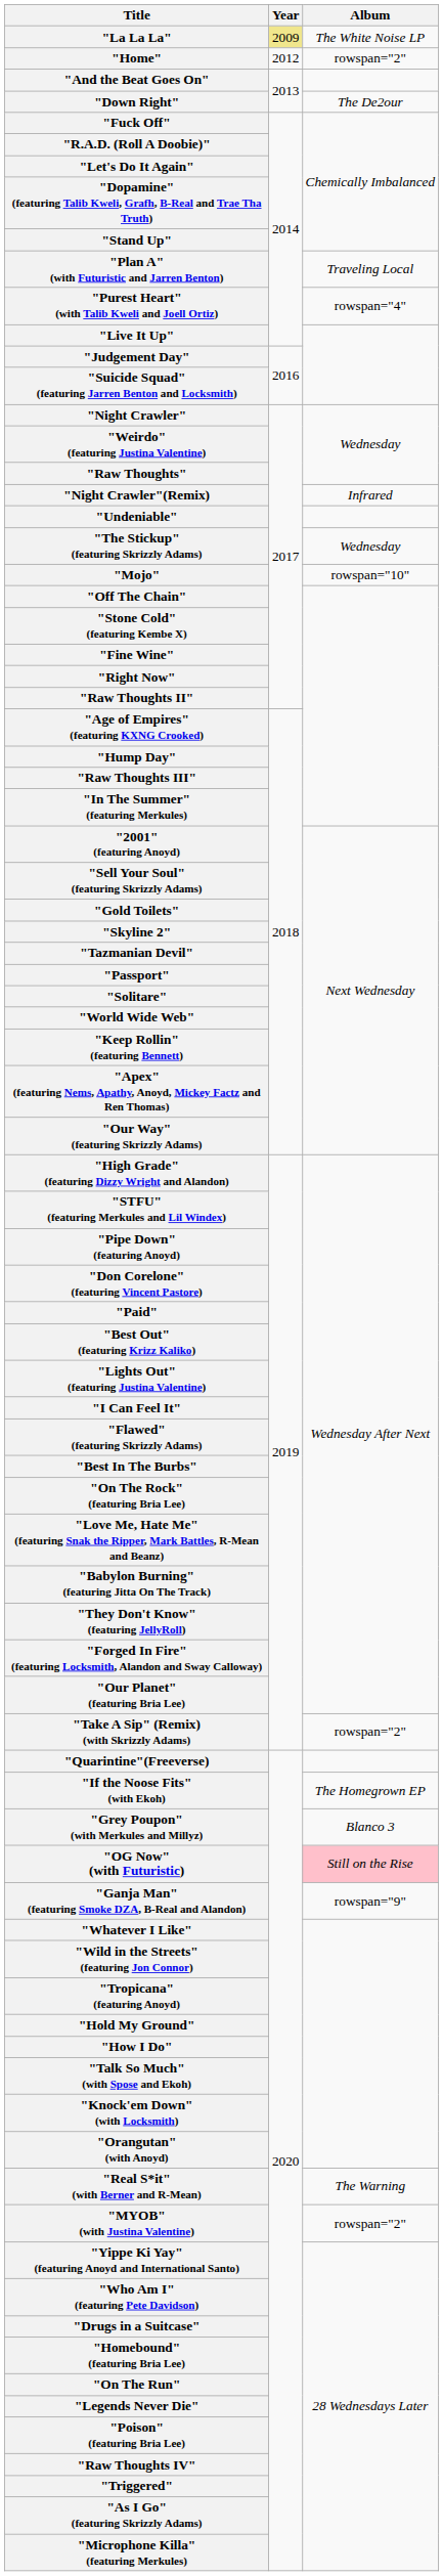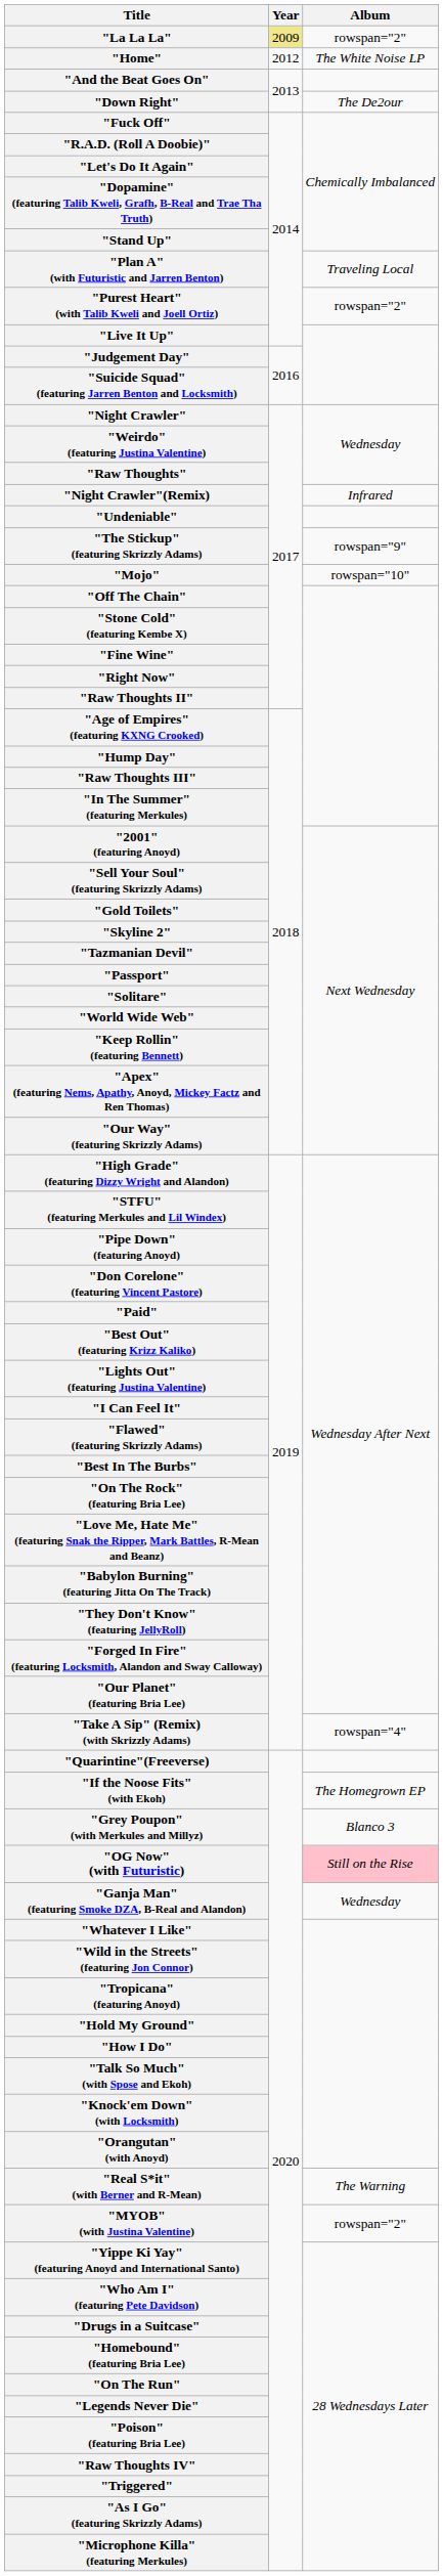"La La La" | Album: The White Noise LP -> rowspan="2"
"Home" | Album: rowspan="2" -> The White Noise LP
"Purest Heart" (with Talib Kweli and Joell Ortiz) | Album: rowspan="4" -> rowspan="2"
"The Stickup" (featuring Skrizzly Adams) | Album: Wednesday -> rowspan="9"
"Take A Sip" (Remix) (with Skrizzly Adams) | Album: rowspan="2" -> rowspan="4"
"Ganja Man" (featuring Smoke DZA, B-Real and Alandon) | Album: rowspan="9" -> Wednesday
